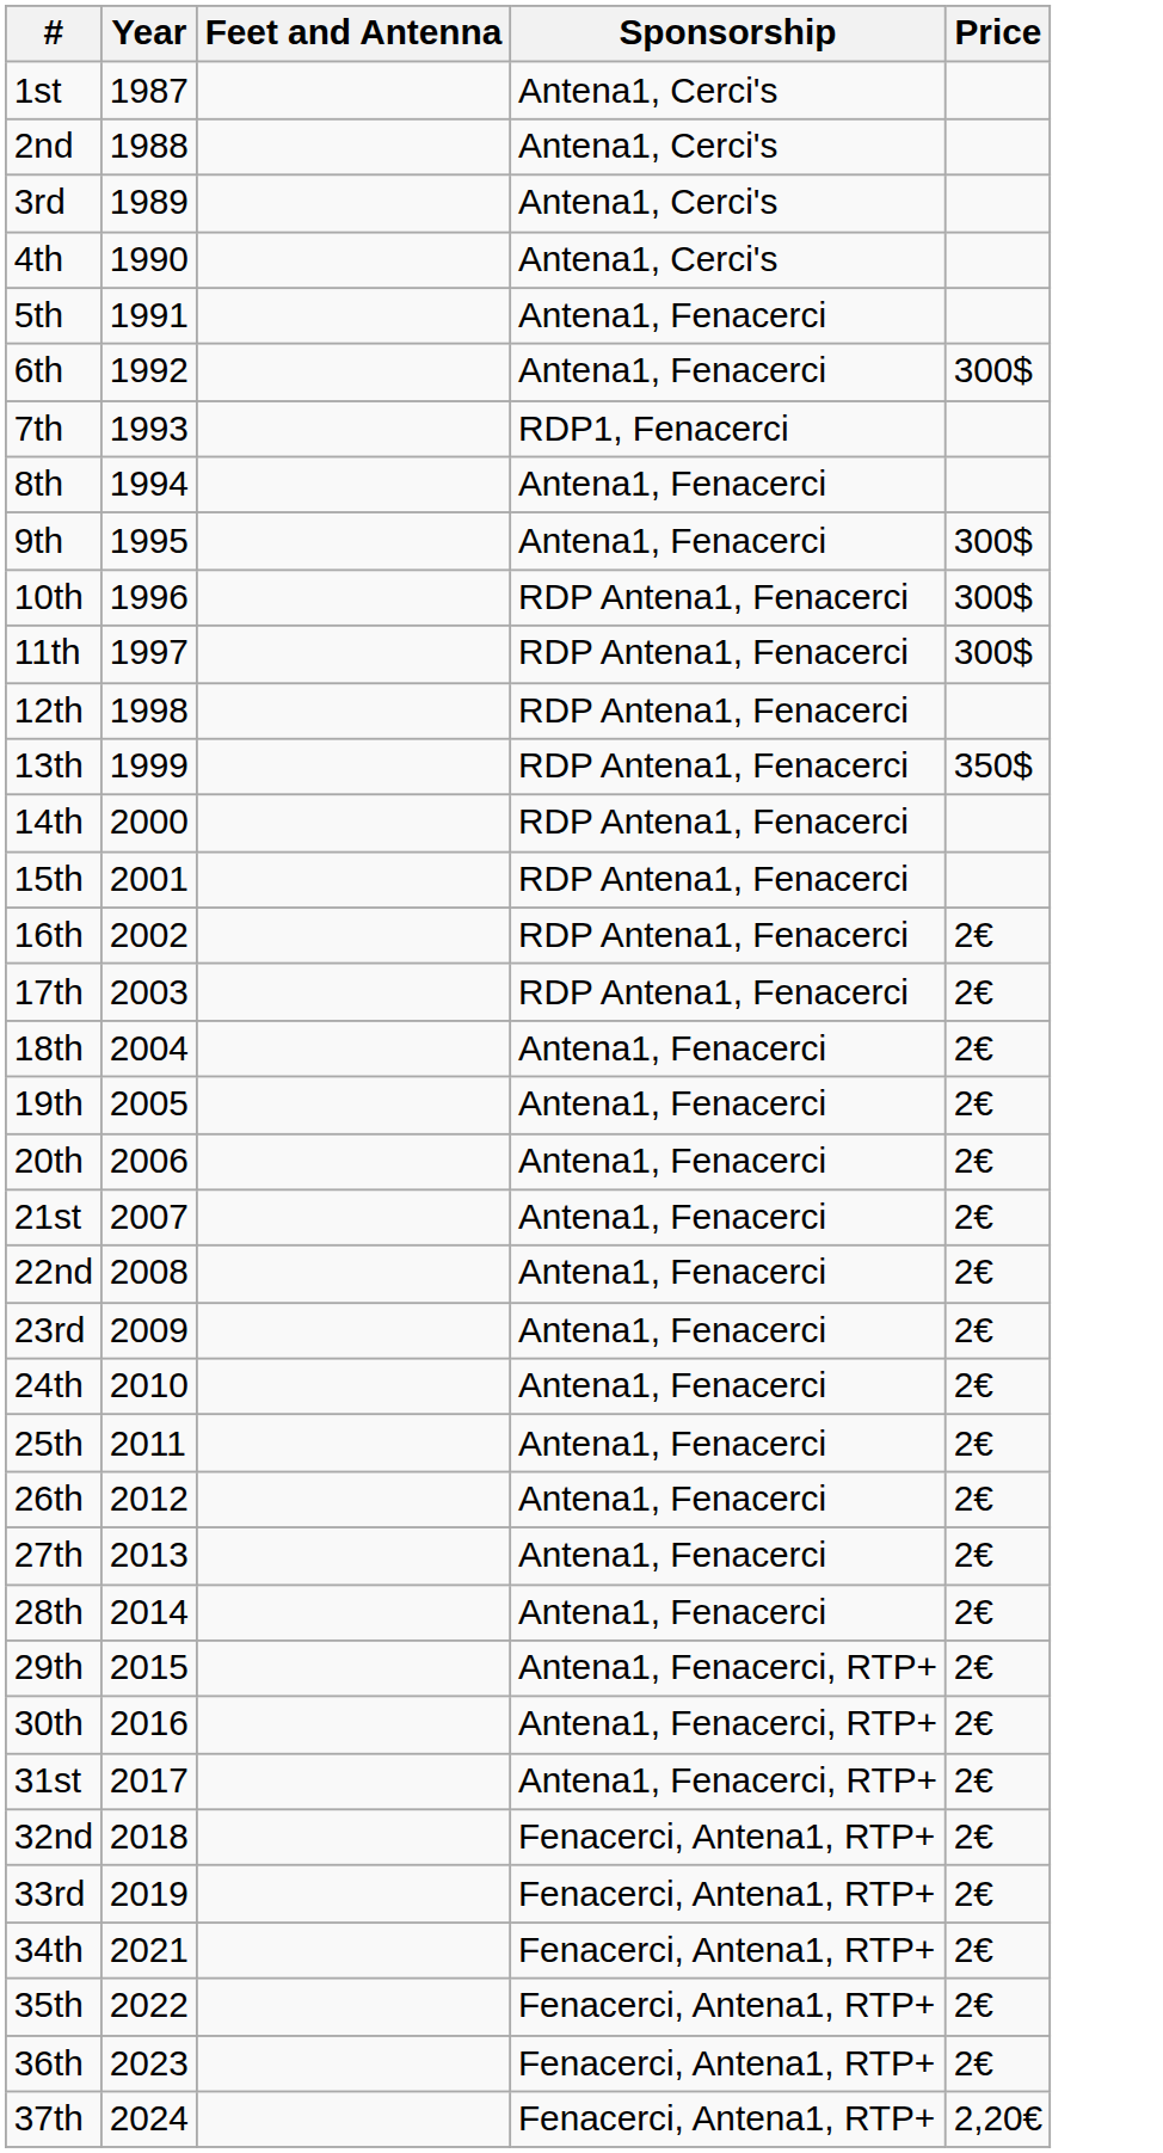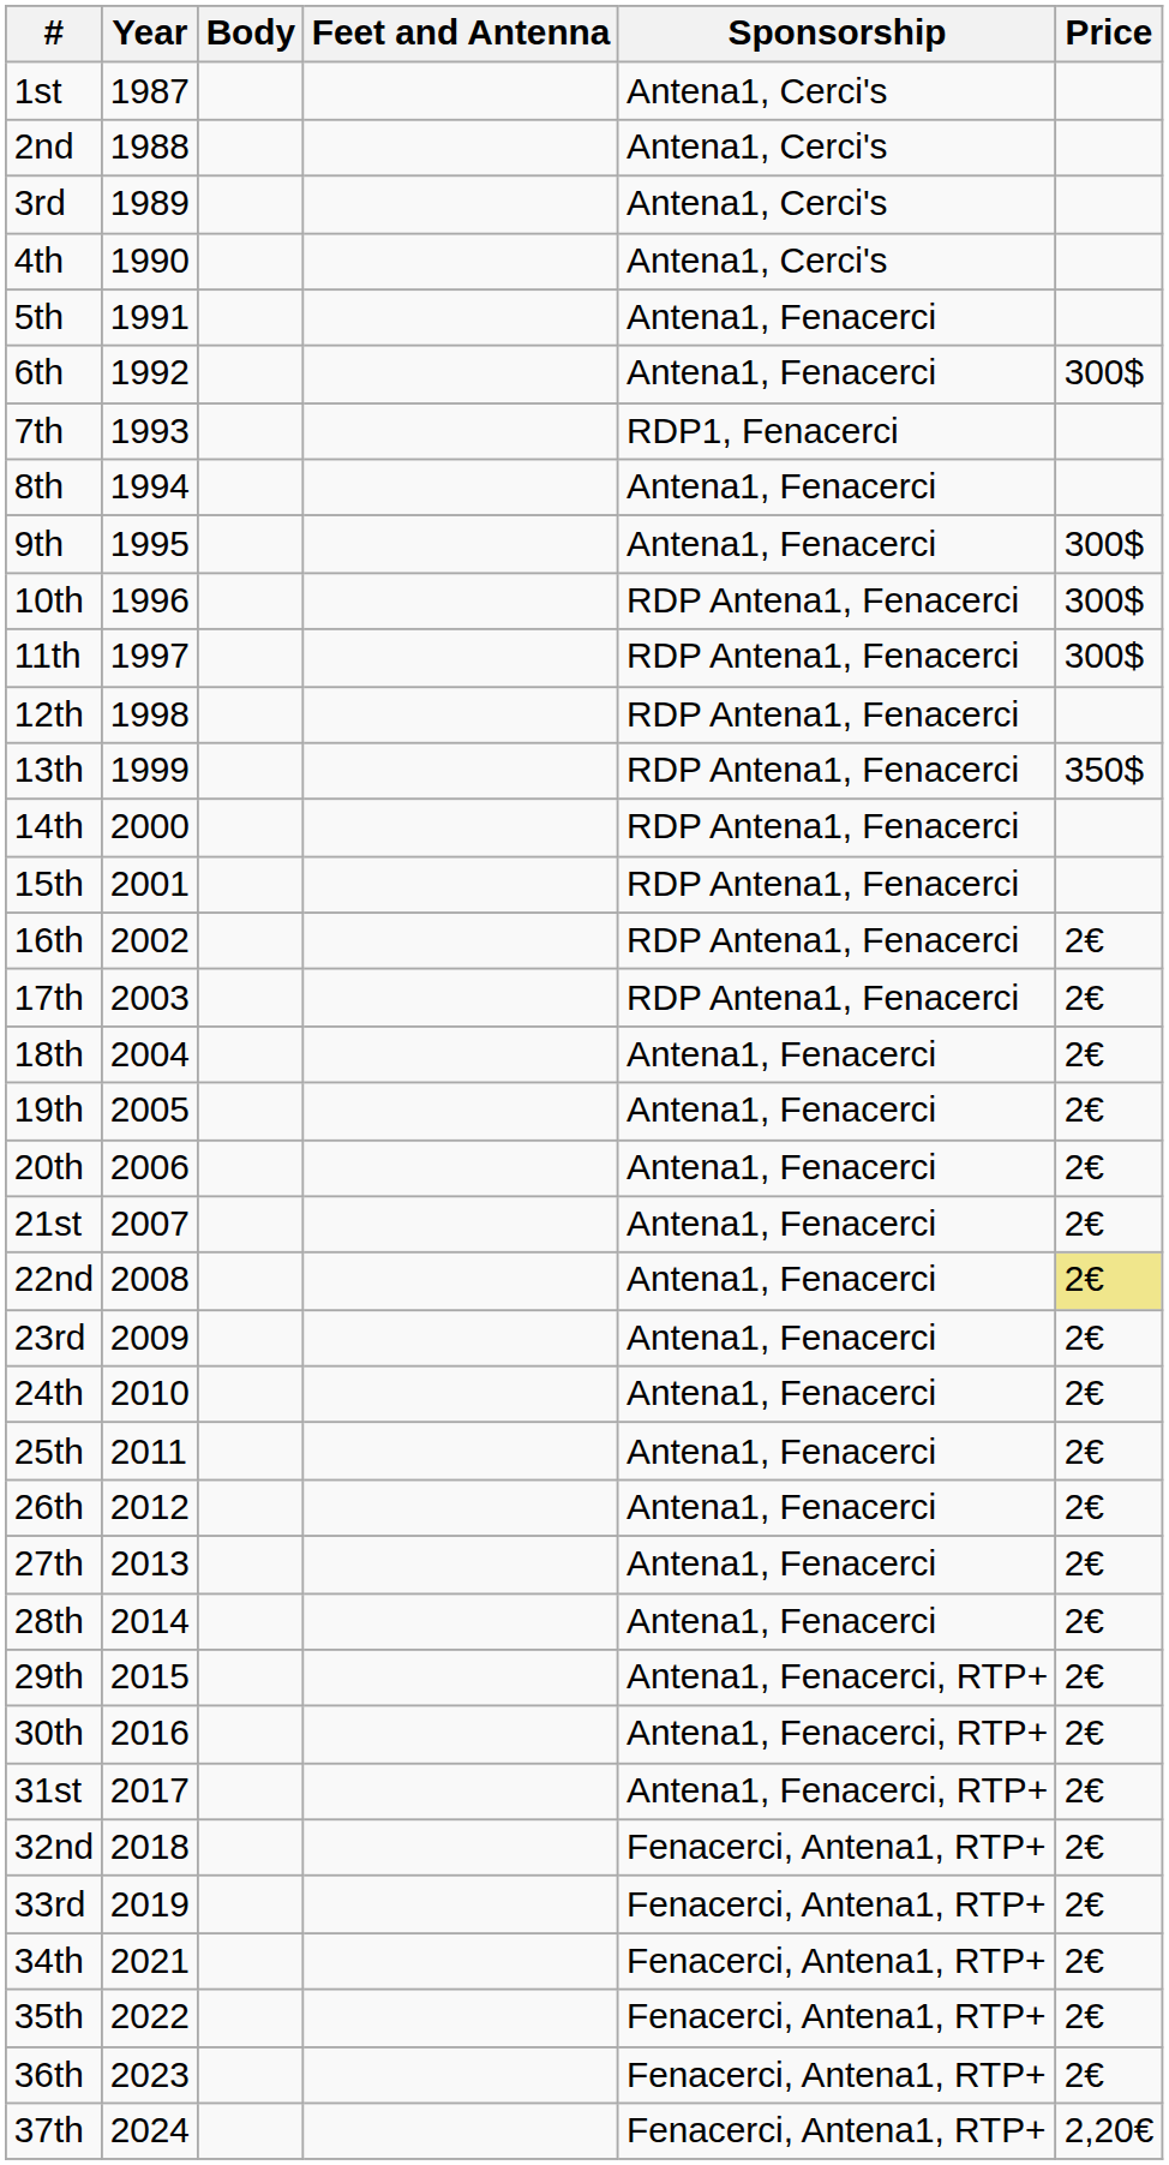+ column: Body
22nd | Price: no background -> khaki background
